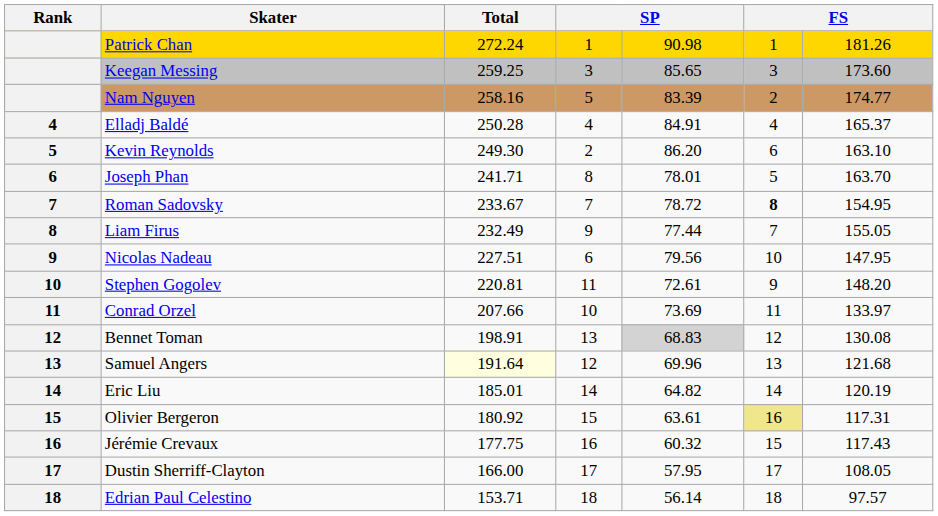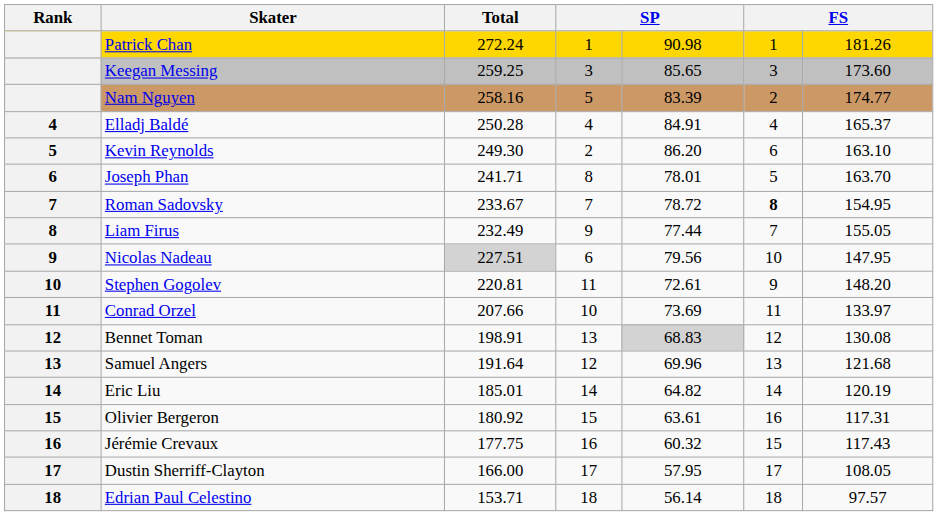Nicolas Nadeau | Total: no background -> lightgrey background
Samuel Angers | Total: lightyellow background -> no background
Olivier Bergeron | column 6: khaki background -> no background
